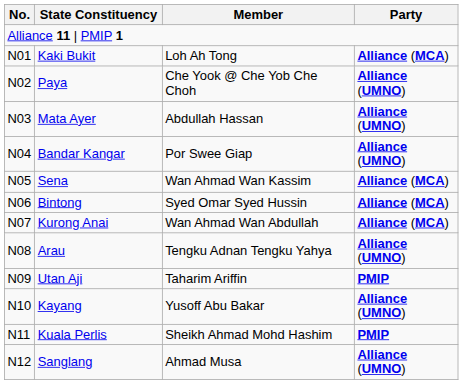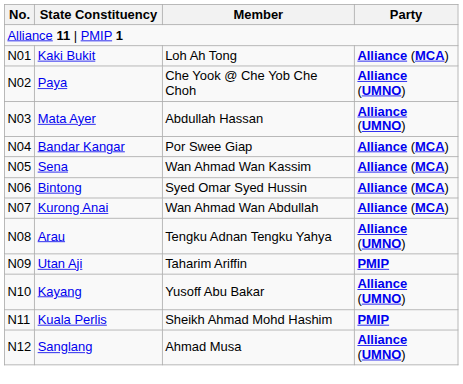Bandar Kangar | Party: Alliance (UMNO) -> Alliance (MCA)
